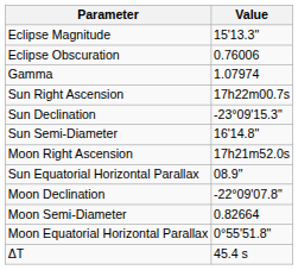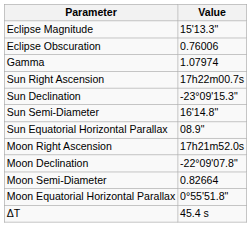rows swapped: Sun Equatorial Horizontal Parallax <-> Moon Right Ascension
